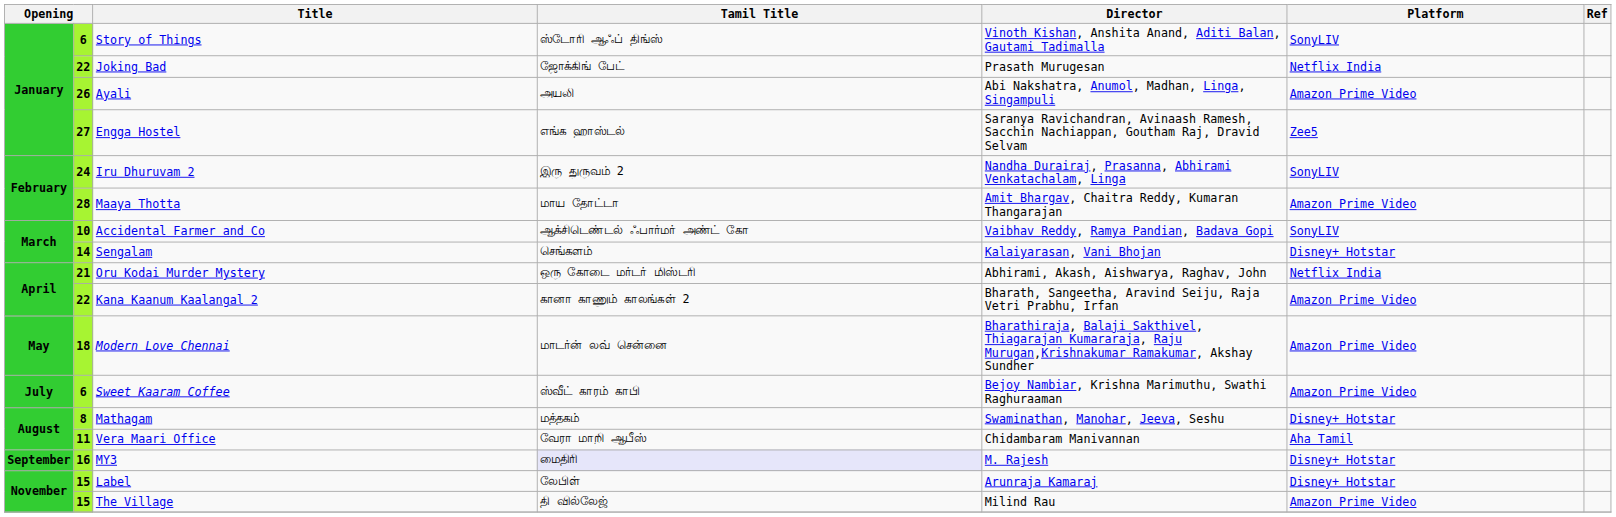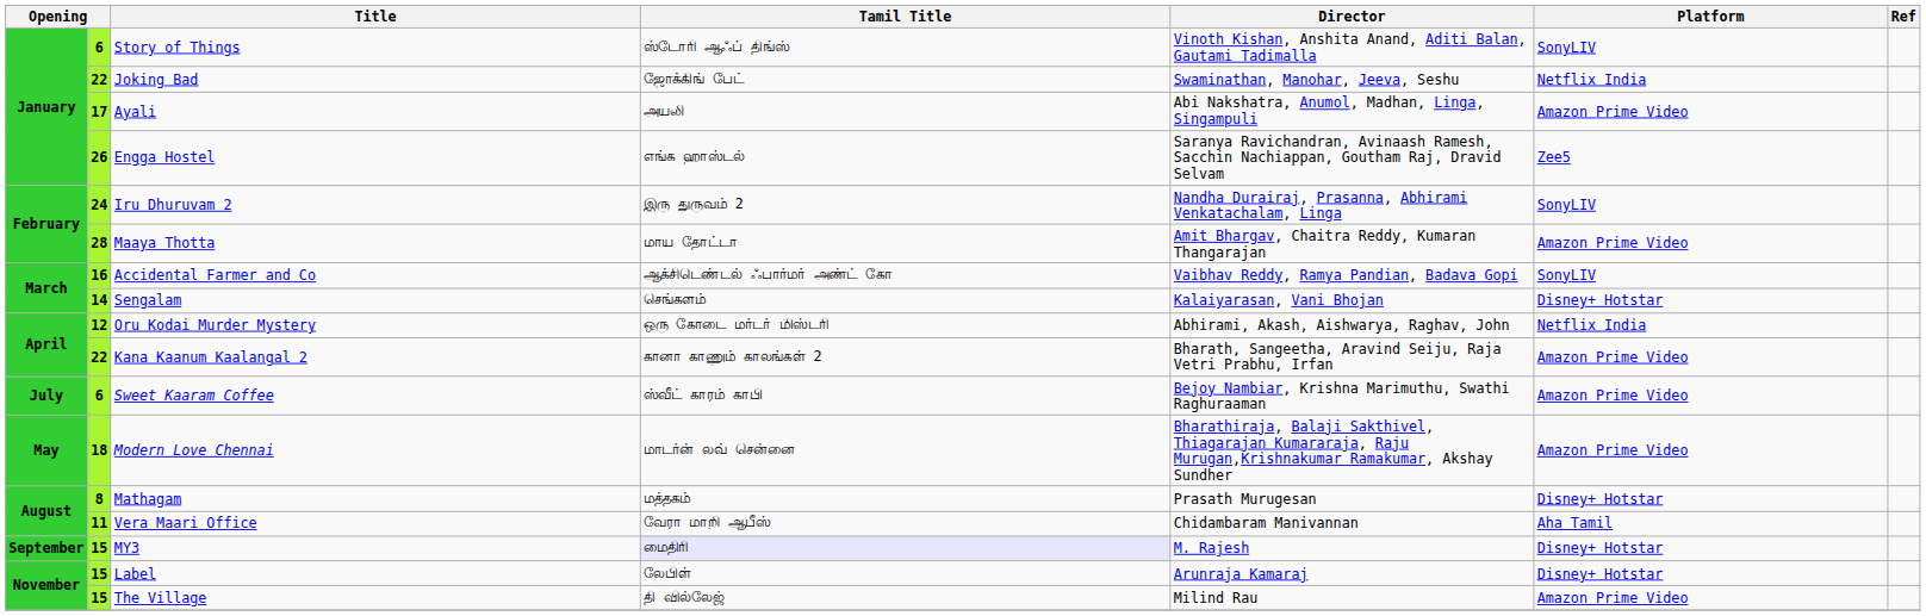Joking Bad | Director: Prasath Murugesan -> Swaminathan, Manohar, Jeeva, Seshu
Ayali | column 2: 26 -> 17
Engga Hostel | column 2: 27 -> 26
Accidental Farmer and Co | column 2: 10 -> 16
Oru Kodai Murder Mystery | column 2: 21 -> 12
rows swapped: Modern Love Chennai <-> Sweet Kaaram Coffee
Mathagam | Director: Swaminathan, Manohar, Jeeva, Seshu -> Prasath Murugesan
MY3 | column 2: 16 -> 15
